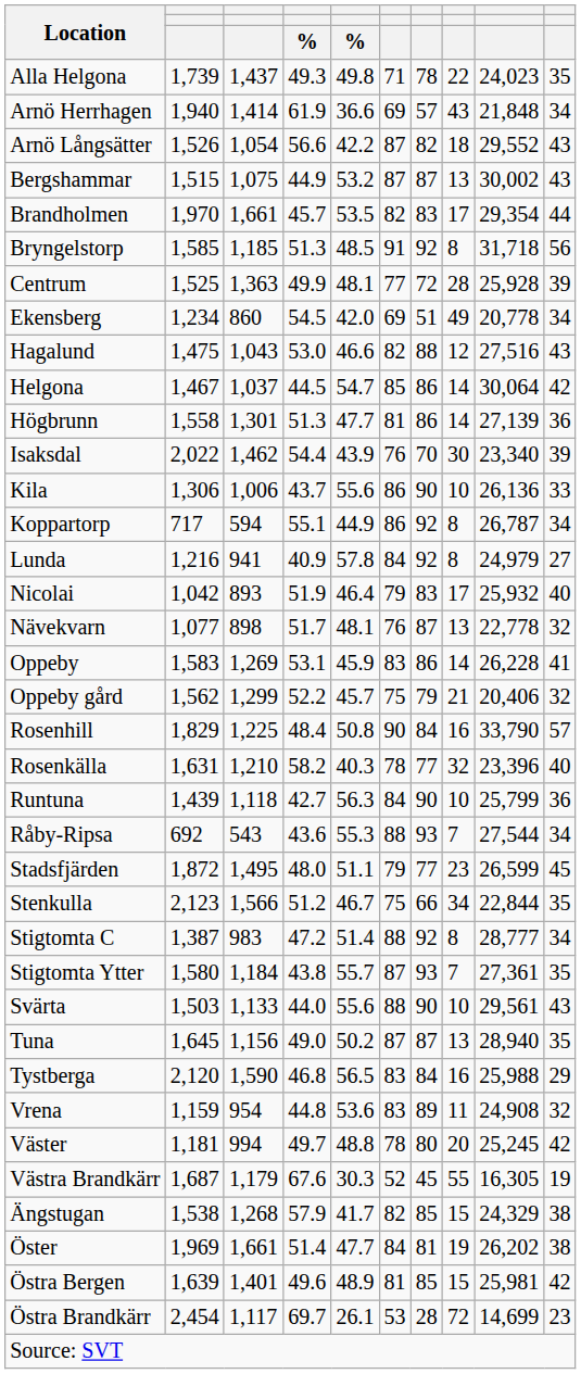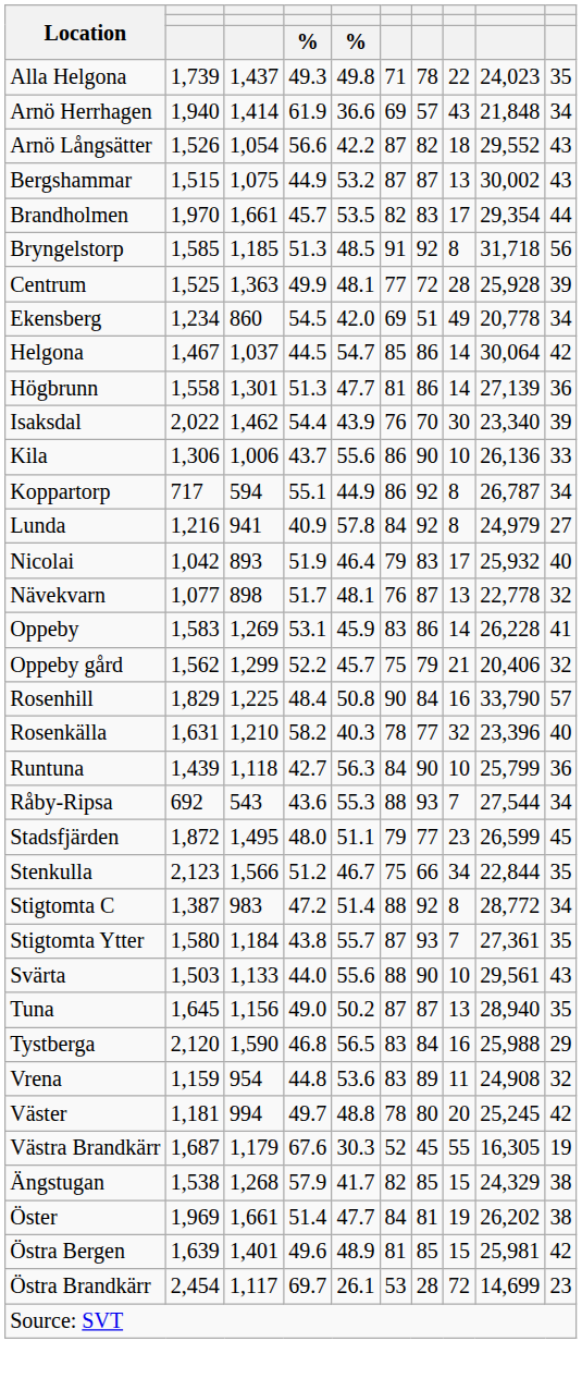- row: Hagalund | 1,475 | 1,043 | 53.0 | 46.6 | 82 | 88 | 12 | 27,516 | 43
Stigtomta C | column 9: 28,777 -> 28,772
